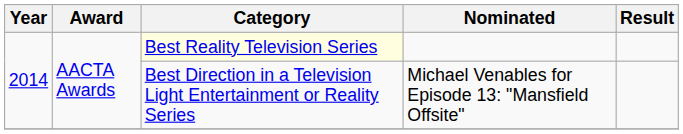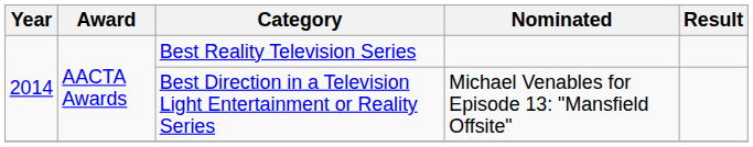Best Reality Television Series | Category: lightyellow background -> no background
